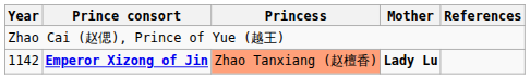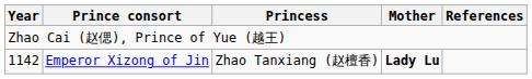1142 | Prince consort: bold -> normal
1142 | Princess: lightsalmon background -> no background
